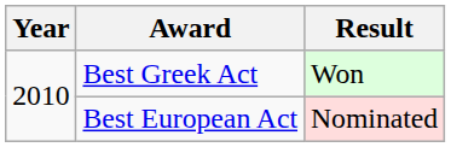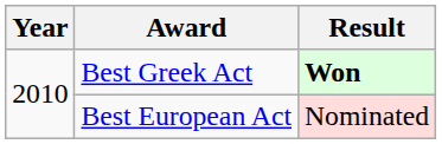Best Greek Act | Result: normal -> bold
